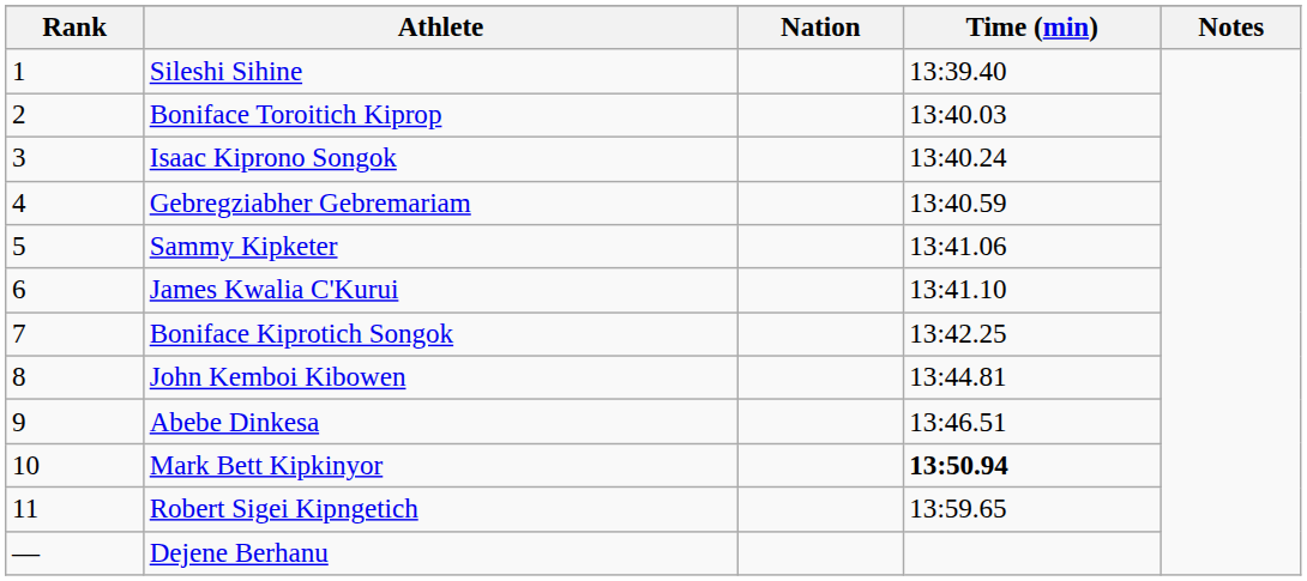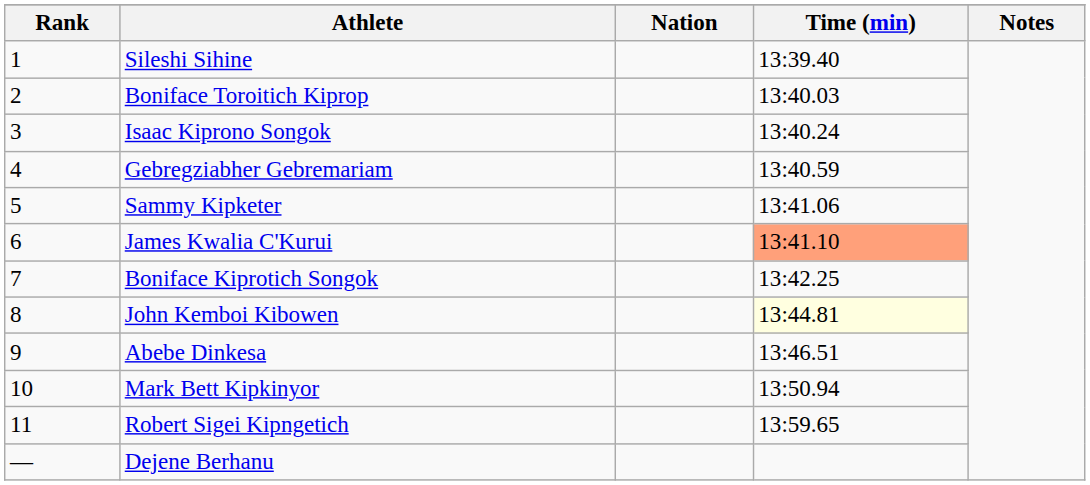James Kwalia C'Kurui | Time (min): no background -> lightsalmon background
John Kemboi Kibowen | Time (min): no background -> lightyellow background
Mark Bett Kipkinyor | Time (min): bold -> normal
